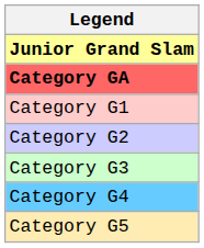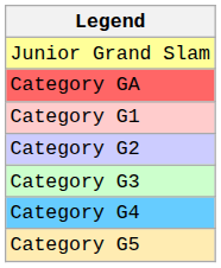row 2 | column 1: bold -> normal
row 3 | column 1: bold -> normal
